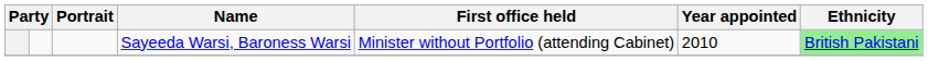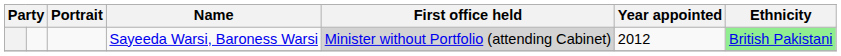Sayeeda Warsi, Baroness Warsi | First office held: no background -> lightgrey background
Sayeeda Warsi, Baroness Warsi | Year appointed: 2010 -> 2012
